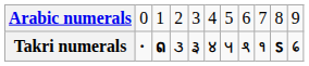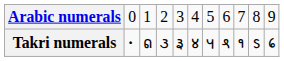Takri numerals | column 3: bold -> normal
Takri numerals | column 10: bold -> normal
